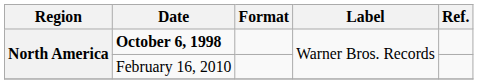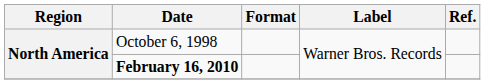October 6, 1998 | Date: bold -> normal
February 16, 2010 | Date: normal -> bold
